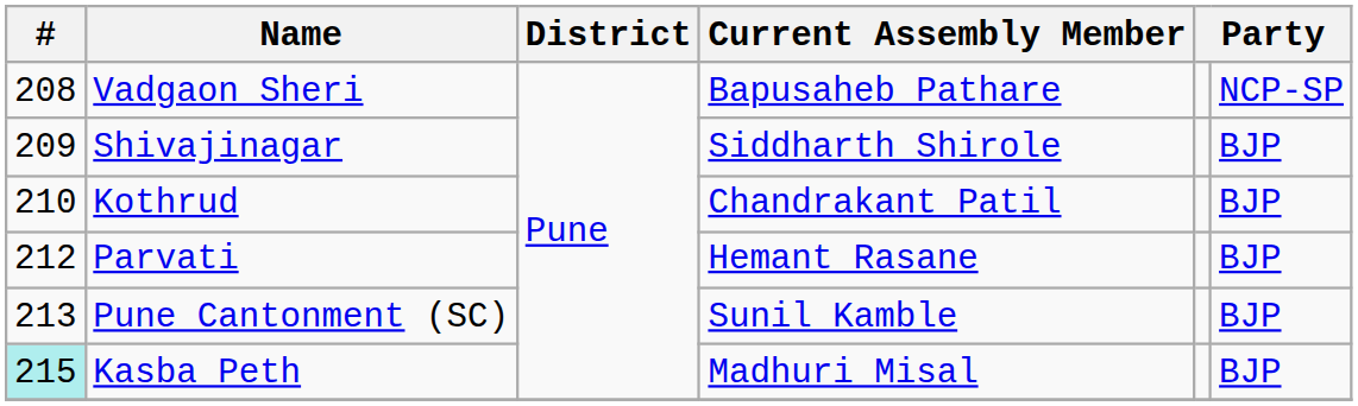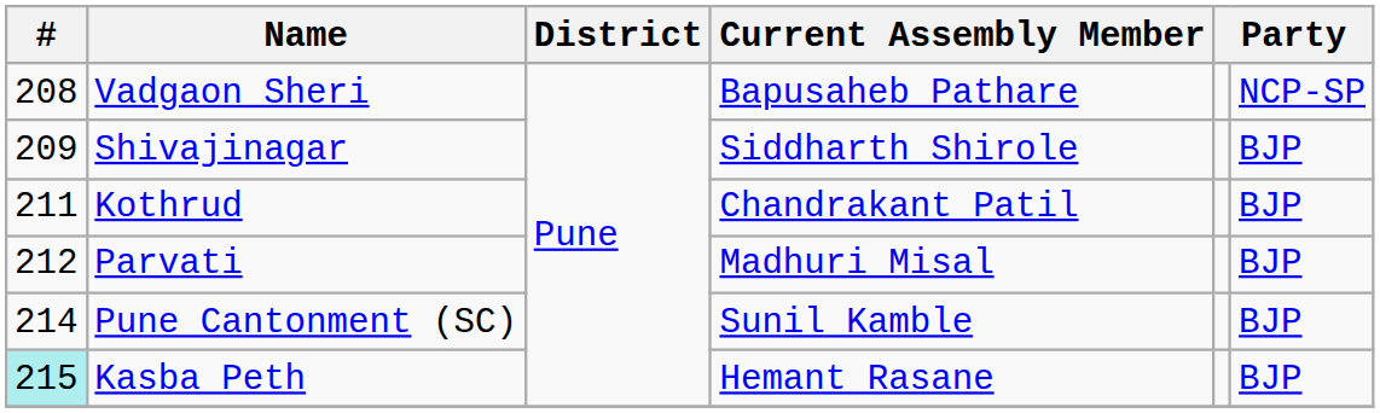Kothrud | #: 210 -> 211
Parvati | Current Assembly Member: Hemant Rasane -> Madhuri Misal
Pune Cantonment (SC) | #: 213 -> 214
Kasba Peth | Current Assembly Member: Madhuri Misal -> Hemant Rasane
